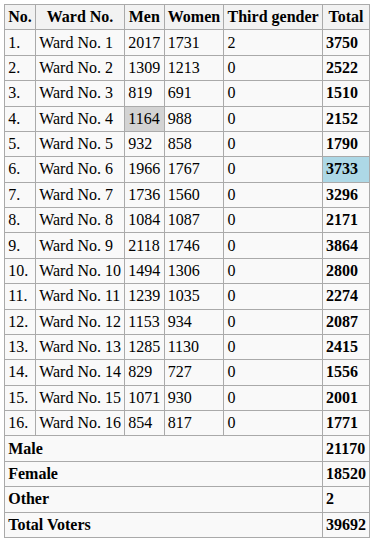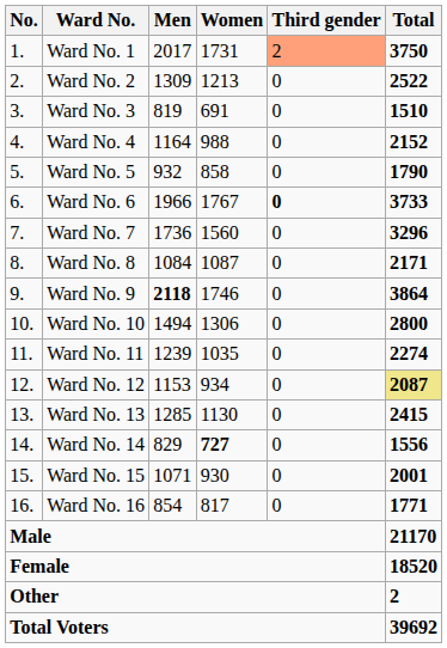Ward No. 1 | Third gender: no background -> lightsalmon background
Ward No. 4 | Men: lightgrey background -> no background
Ward No. 6 | Third gender: normal -> bold
Ward No. 6 | Total: lightblue background -> no background
Ward No. 9 | Men: normal -> bold
Ward No. 12 | Total: no background -> khaki background
Ward No. 14 | Women: normal -> bold
